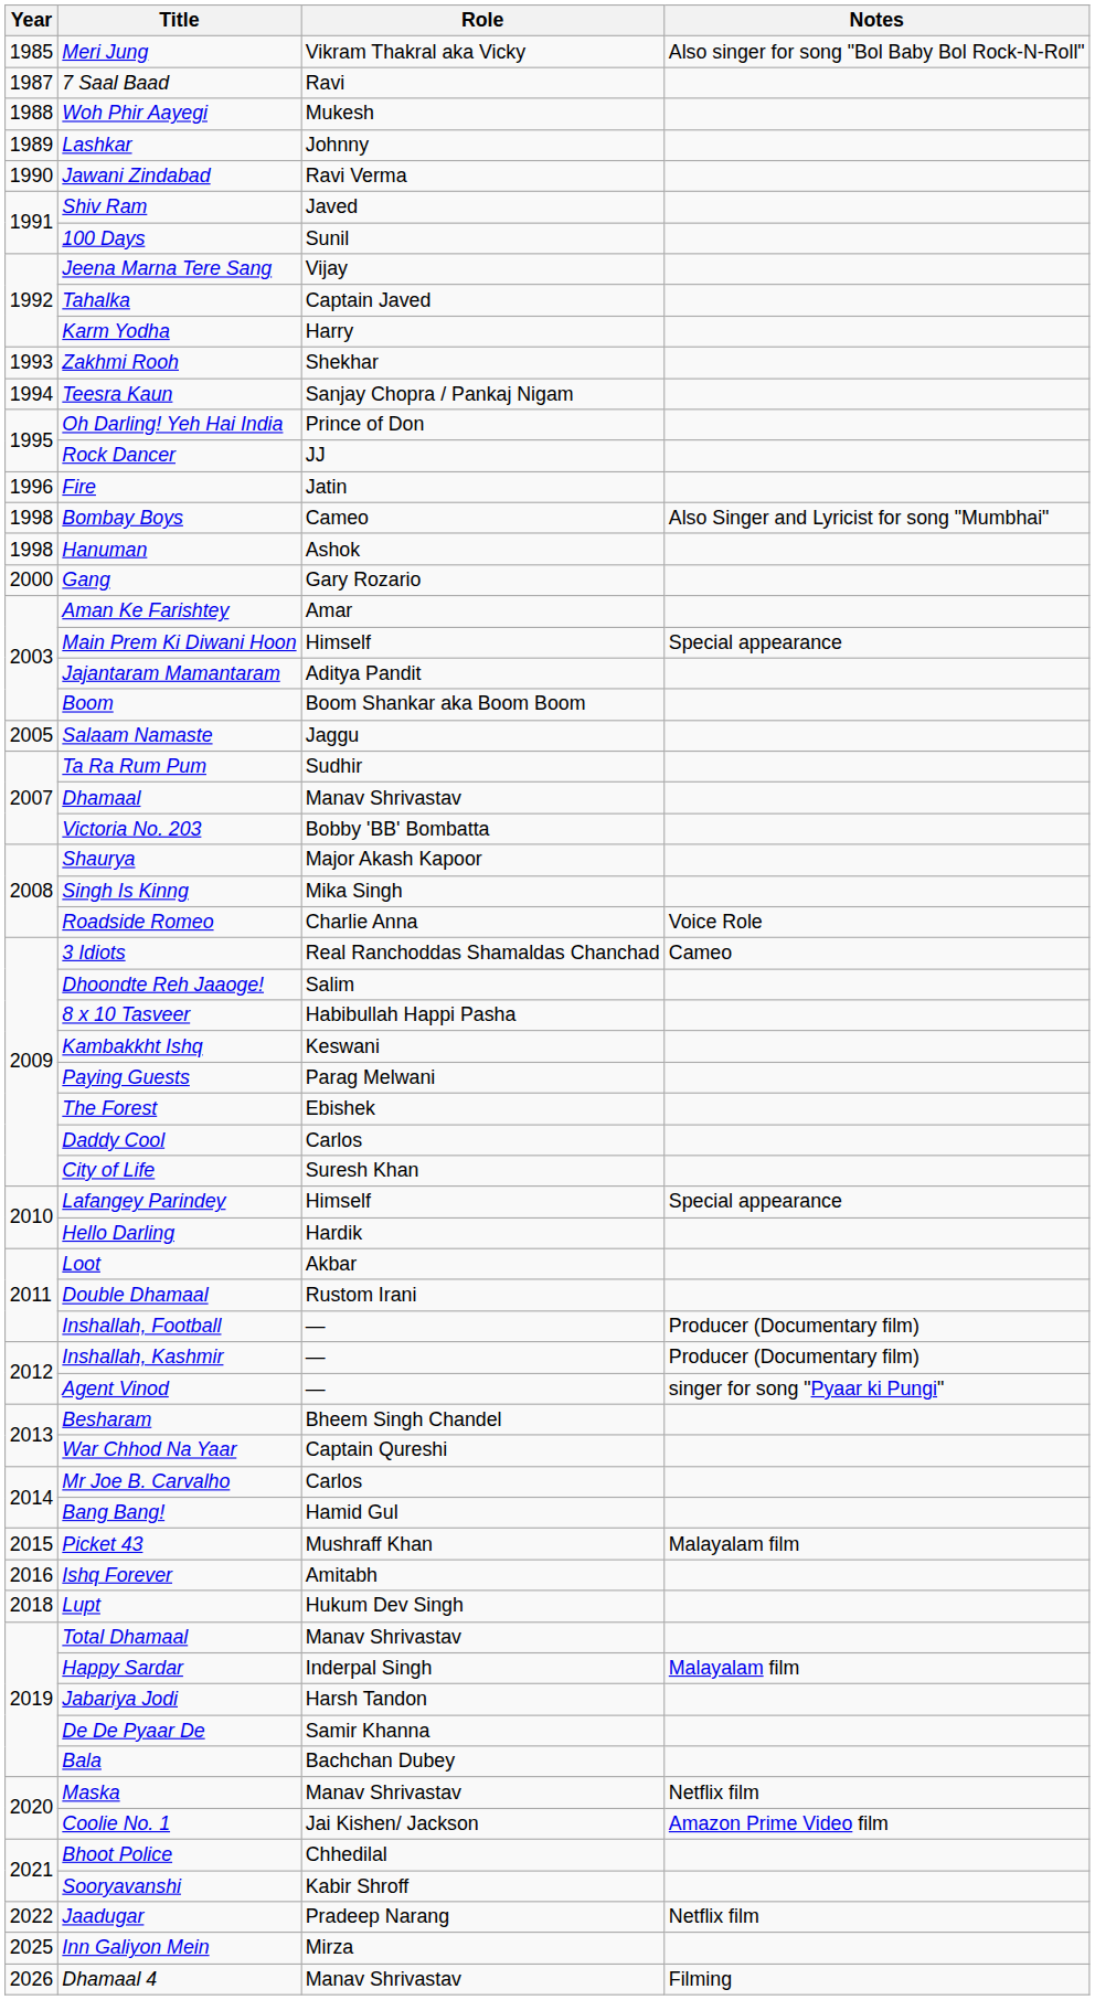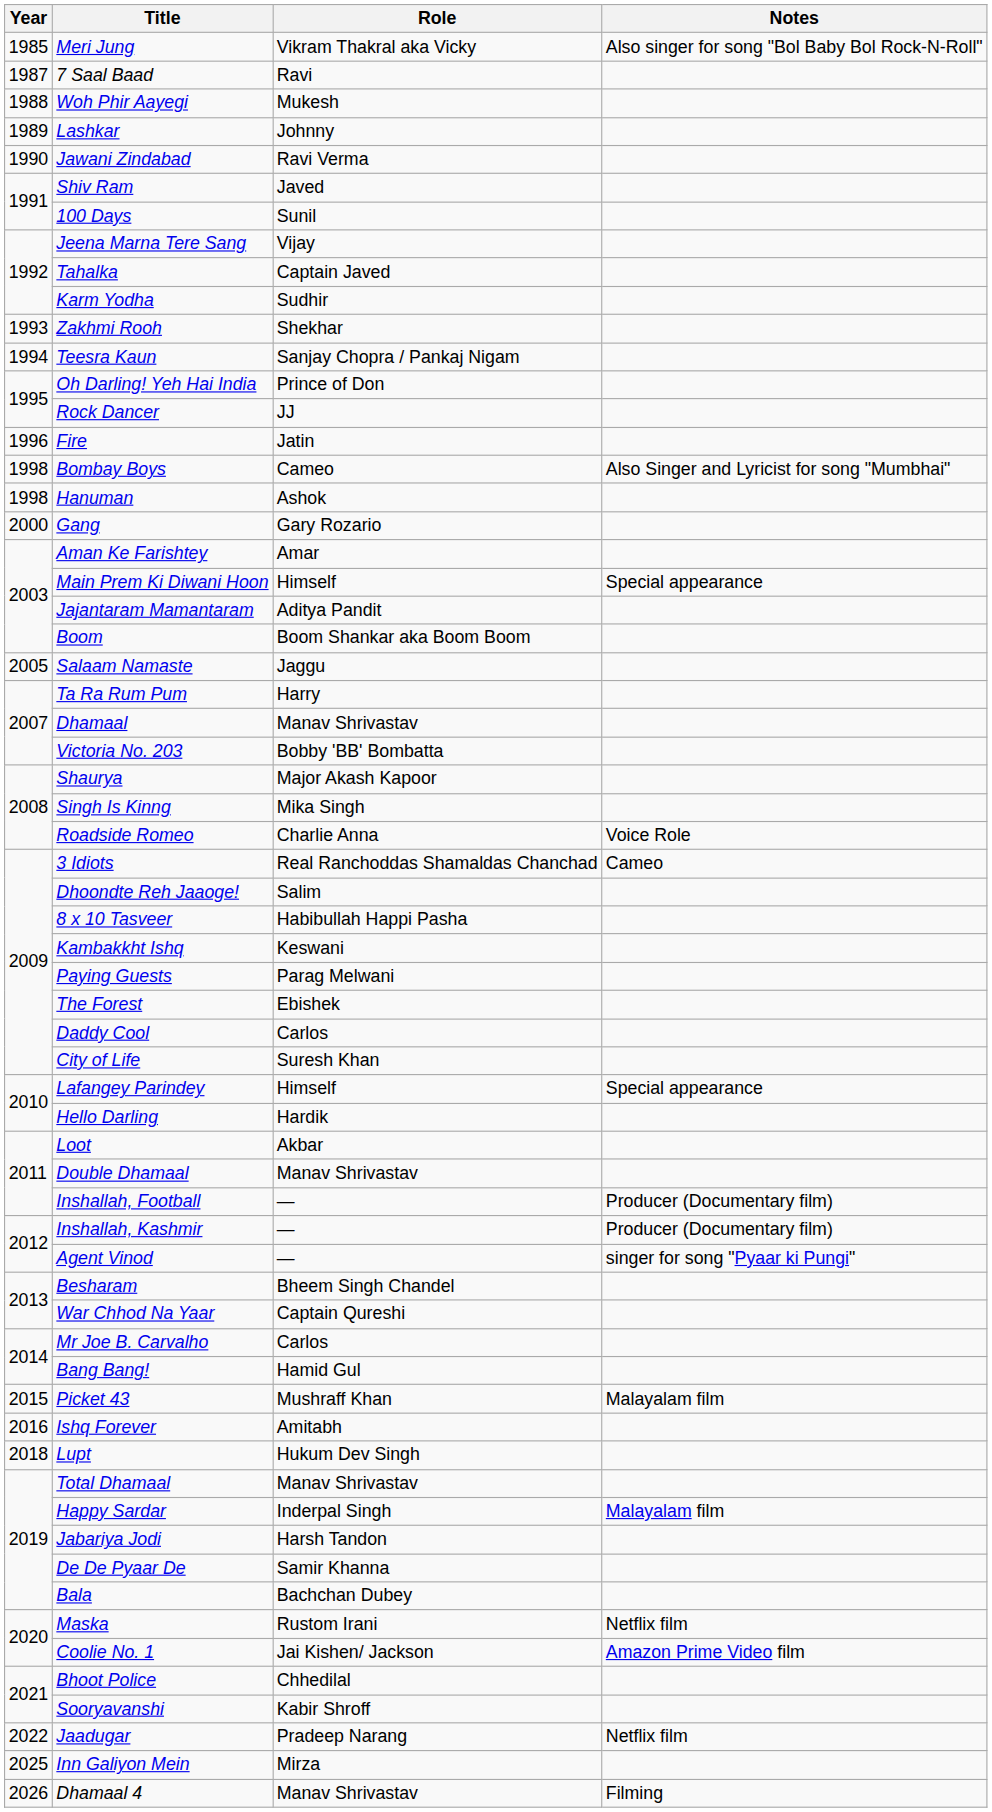Karm Yodha | Role: Harry -> Sudhir
Ta Ra Rum Pum | Role: Sudhir -> Harry
Double Dhamaal | Role: Rustom Irani -> Manav Shrivastav
Maska | Role: Manav Shrivastav -> Rustom Irani
